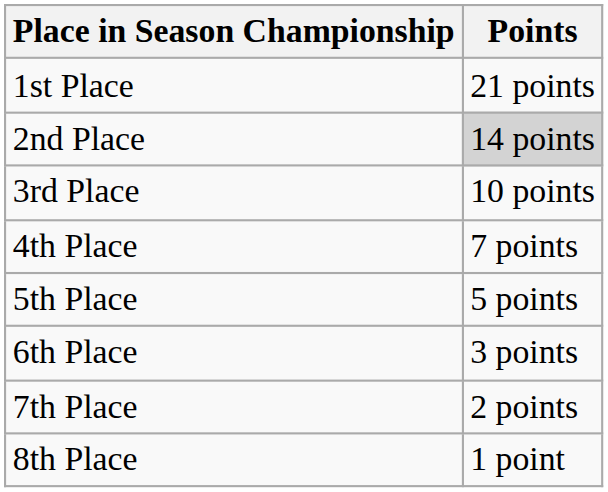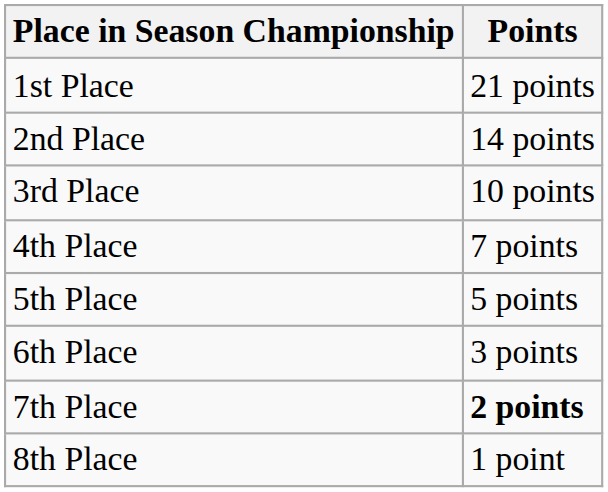2nd Place | Points: lightgrey background -> no background
7th Place | Points: normal -> bold
